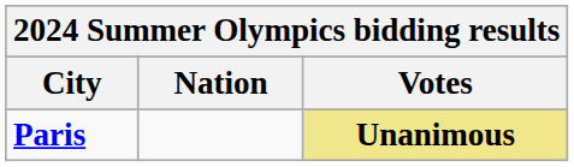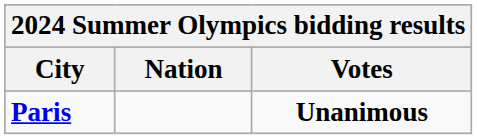Paris | Votes: khaki background -> no background
